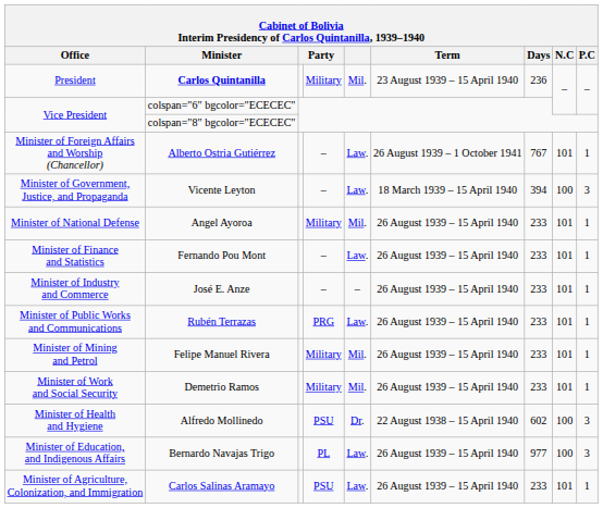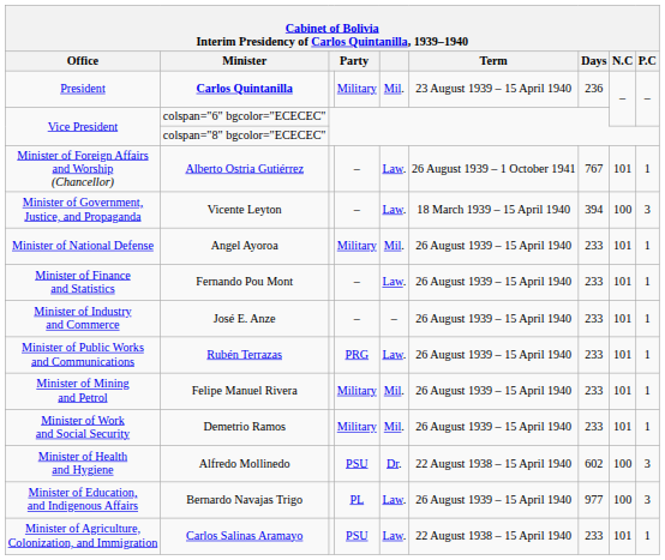Carlos Salinas Aramayo | Term: 26 August 1939 – 15 April 1940 -> 22 August 1938 – 15 April 1940
